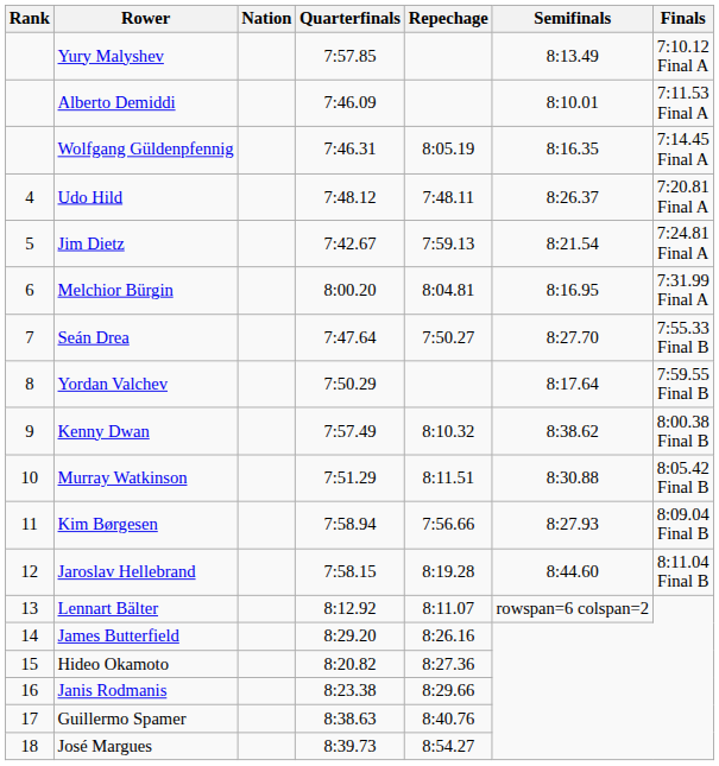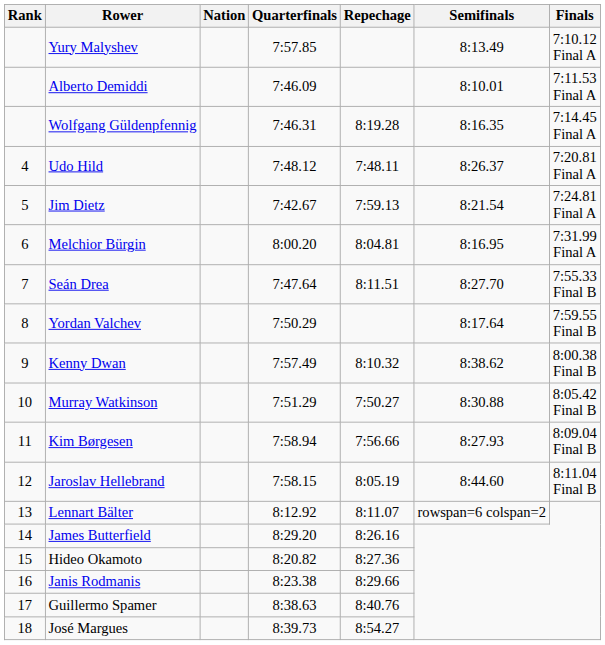Wolfgang Güldenpfennig | Repechage: 8:05.19 -> 8:19.28
Seán Drea | Repechage: 7:50.27 -> 8:11.51
Murray Watkinson | Repechage: 8:11.51 -> 7:50.27
Jaroslav Hellebrand | Repechage: 8:19.28 -> 8:05.19
